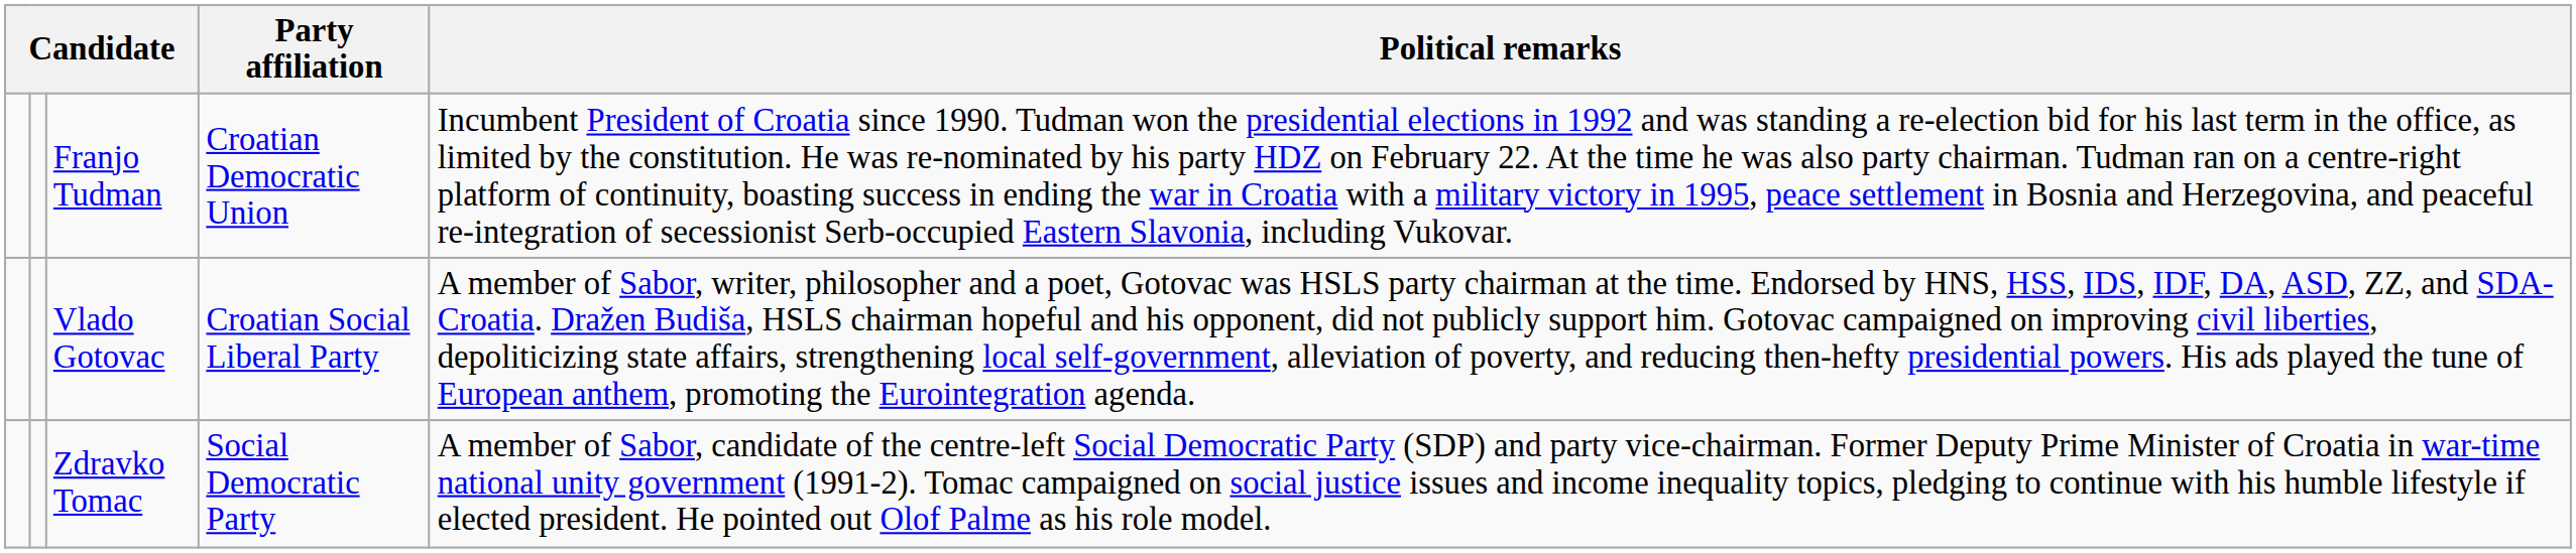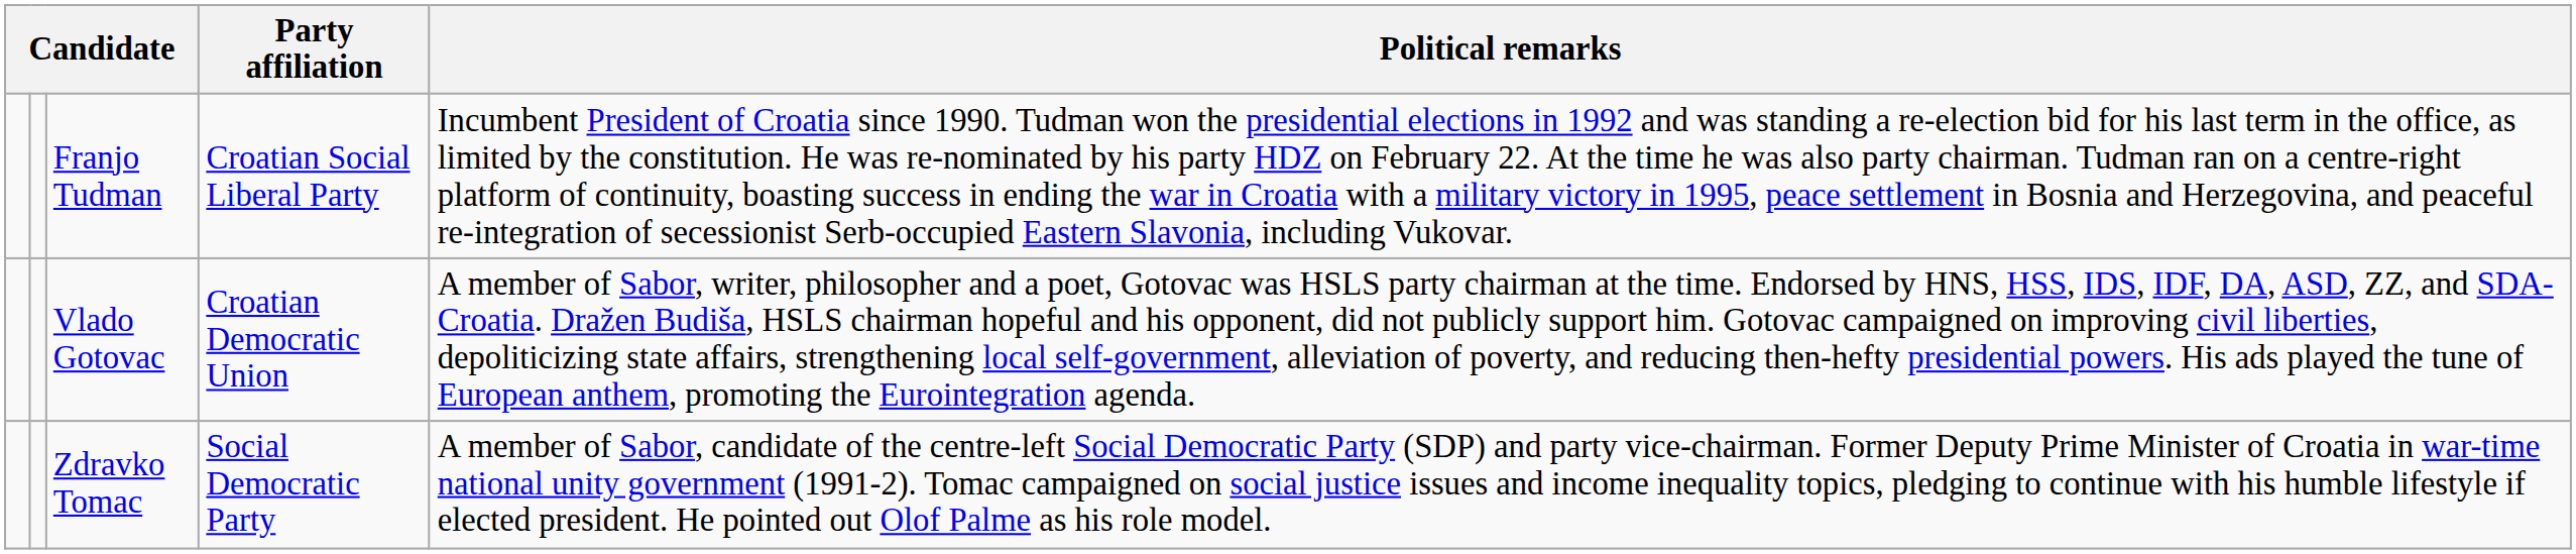Franjo Tudman | Party affiliation: Croatian Democratic Union -> Croatian Social Liberal Party
Vlado Gotovac | Party affiliation: Croatian Social Liberal Party -> Croatian Democratic Union
